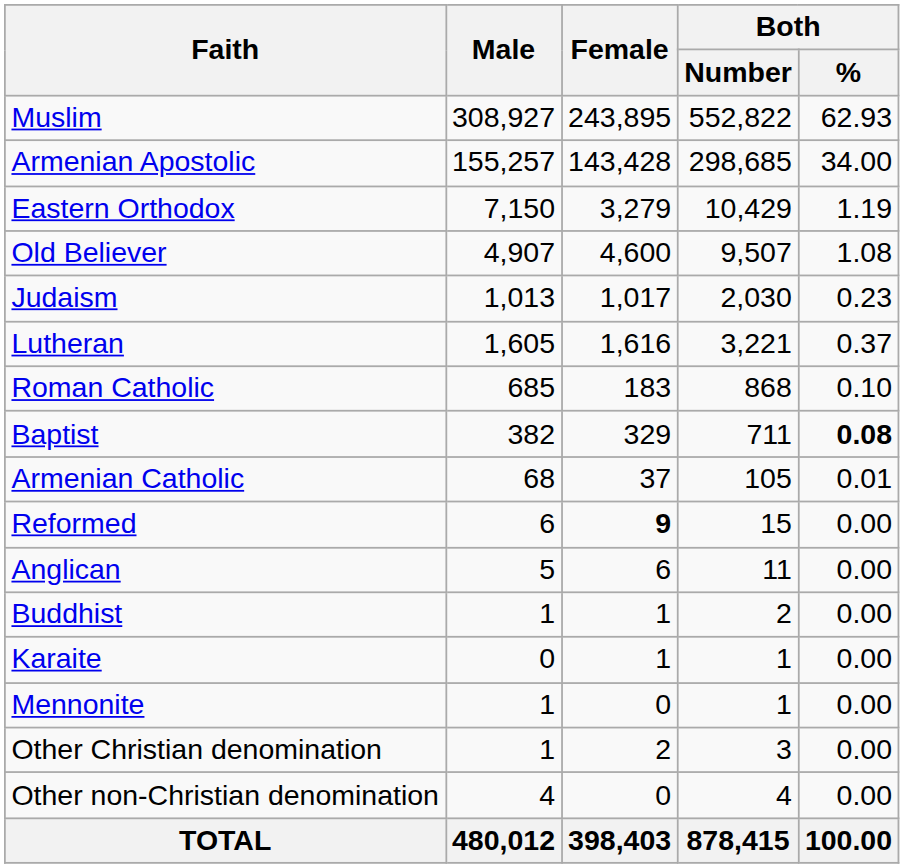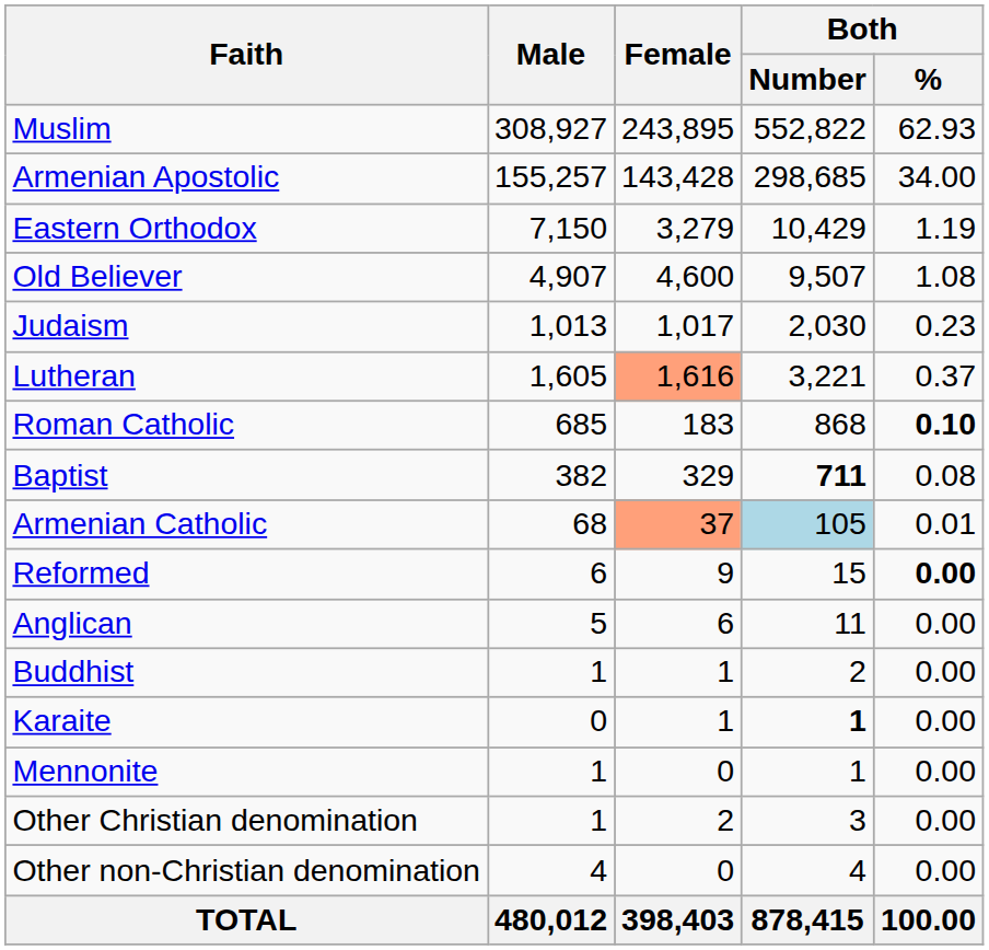Lutheran | Female: no background -> lightsalmon background
Roman Catholic | Both / %: normal -> bold
Baptist | Both / Number: normal -> bold
Baptist | Both / %: bold -> normal
Armenian Catholic | Female: no background -> lightsalmon background
Armenian Catholic | Both / Number: no background -> lightblue background
Reformed | Female: bold -> normal
Reformed | Both / %: normal -> bold
Karaite | Both / Number: normal -> bold
